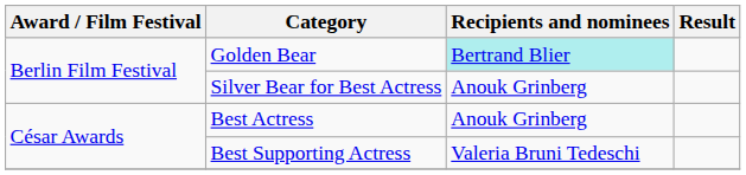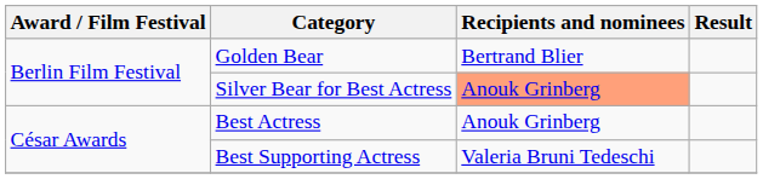Golden Bear | Recipients and nominees: paleturquoise background -> no background
Silver Bear for Best Actress | Recipients and nominees: no background -> lightsalmon background
